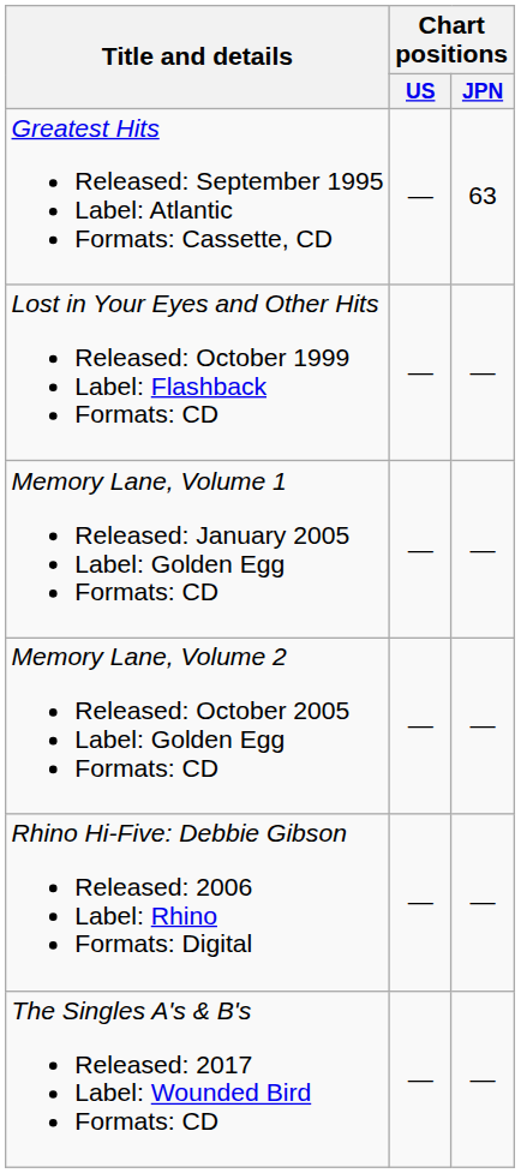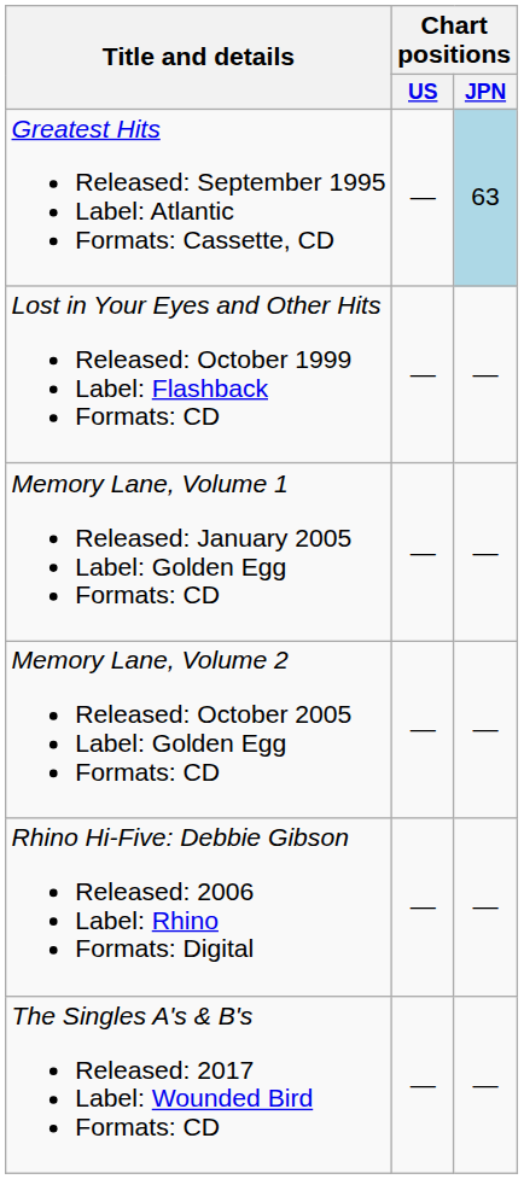row 3 | Chart positions / JPN: no background -> lightblue background
